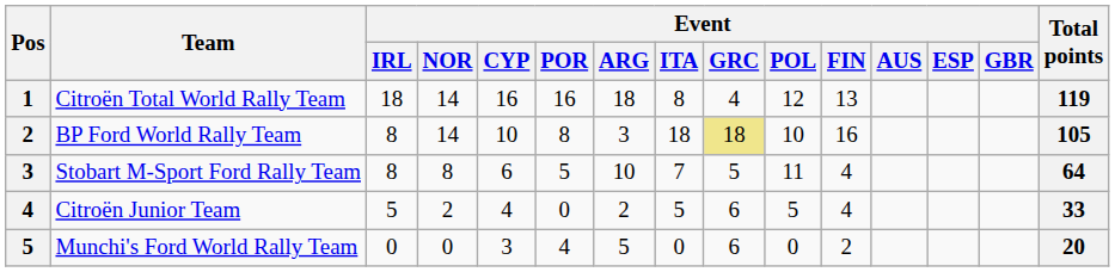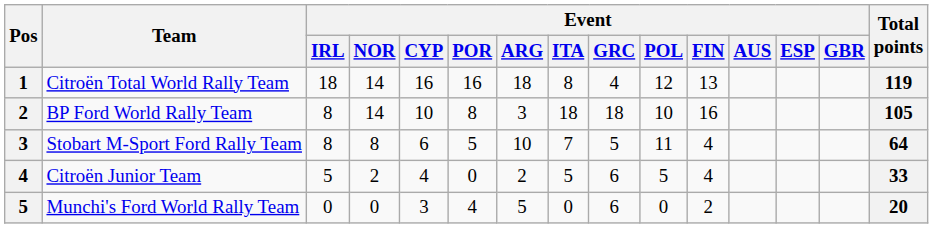BP Ford World Rally Team | Event / GRC: khaki background -> no background
